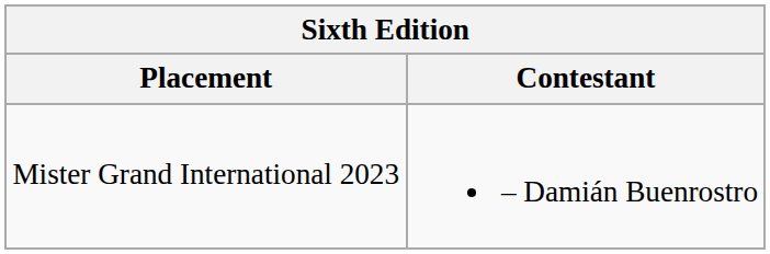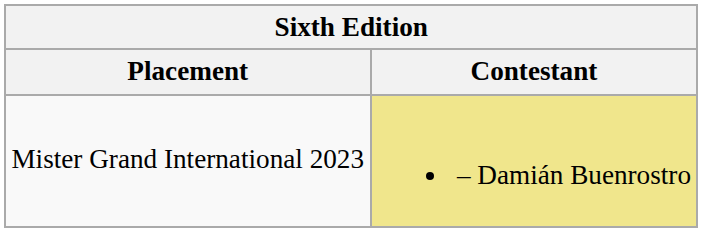Mister Grand International 2023 | Contestant: no background -> khaki background
